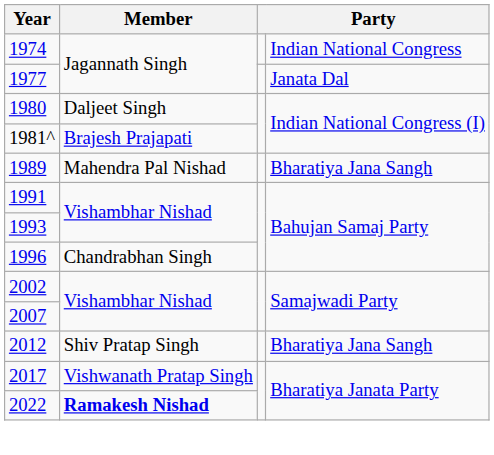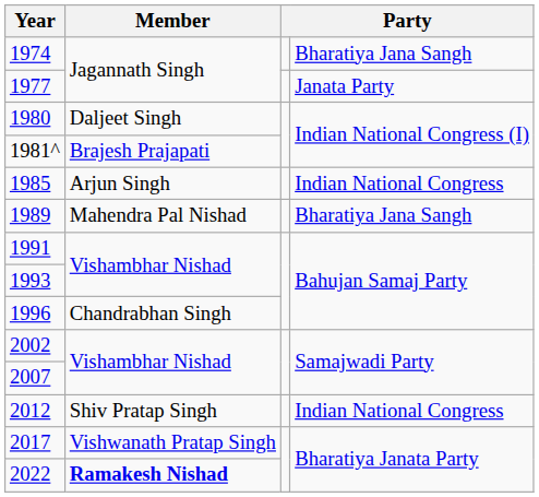1974 | column 4: Indian National Congress -> Bharatiya Jana Sangh
1977 | column 4: Janata Dal -> Janata Party
+ row: 1985 | Arjun Singh | Indian National Congress
2012 | column 4: Bharatiya Jana Sangh -> Indian National Congress
